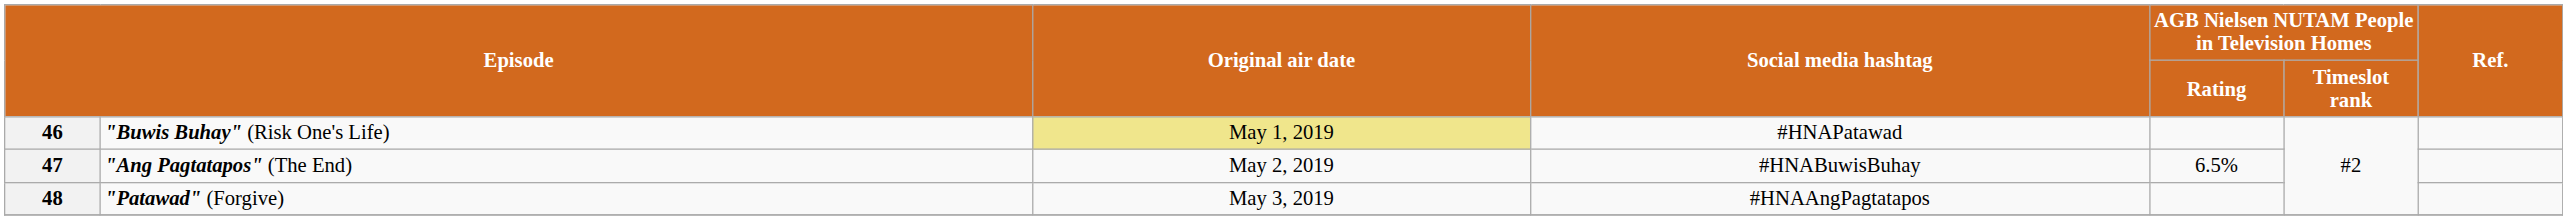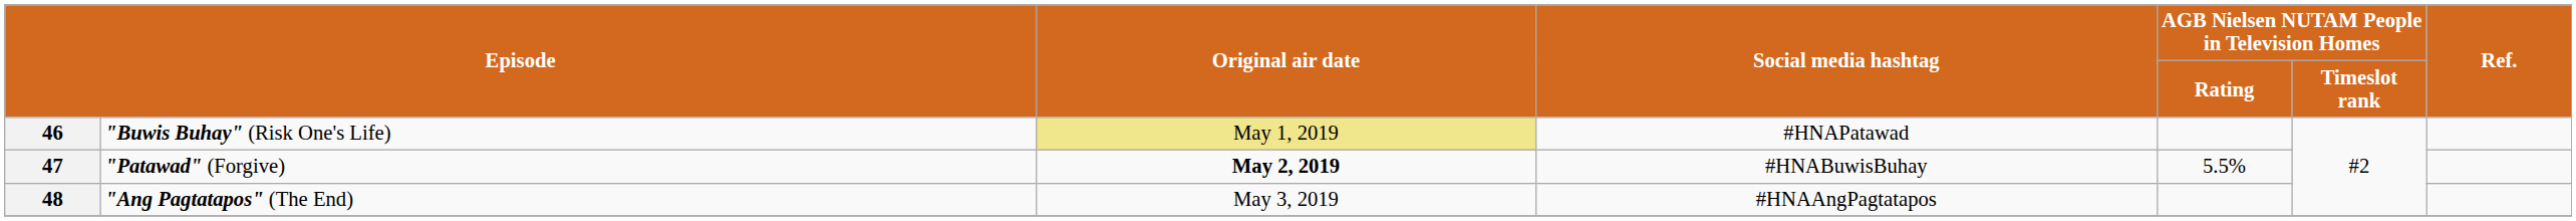47 | column 2: "Ang Pagtatapos" (The End) -> "Patawad" (Forgive)
47 | Original air date: normal -> bold
47 | AGB Nielsen NUTAM People in Television Homes / Rating: 6.5% -> 5.5%
48 | column 2: "Patawad" (Forgive) -> "Ang Pagtatapos" (The End)
